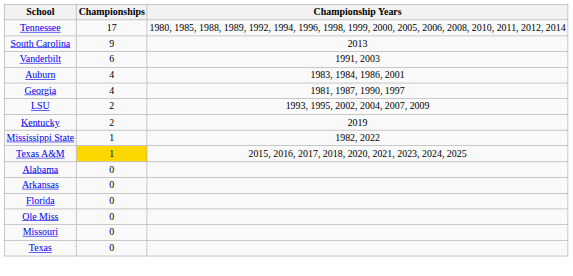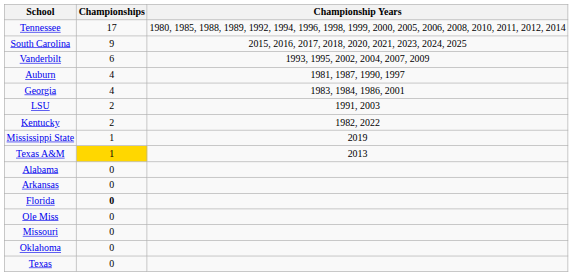South Carolina | Championship Years: 2013 -> 2015, 2016, 2017, 2018, 2020, 2021, 2023, 2024, 2025
Vanderbilt | Championship Years: 1991, 2003 -> 1993, 1995, 2002, 2004, 2007, 2009
Auburn | Championship Years: 1983, 1984, 1986, 2001 -> 1981, 1987, 1990, 1997
Georgia | Championship Years: 1981, 1987, 1990, 1997 -> 1983, 1984, 1986, 2001
LSU | Championship Years: 1993, 1995, 2002, 2004, 2007, 2009 -> 1991, 2003
Kentucky | Championship Years: 2019 -> 1982, 2022
Mississippi State | Championship Years: 1982, 2022 -> 2019
Texas A&M | Championship Years: 2015, 2016, 2017, 2018, 2020, 2021, 2023, 2024, 2025 -> 2013
Florida | Championships: normal -> bold
+ row: Oklahoma | 0
